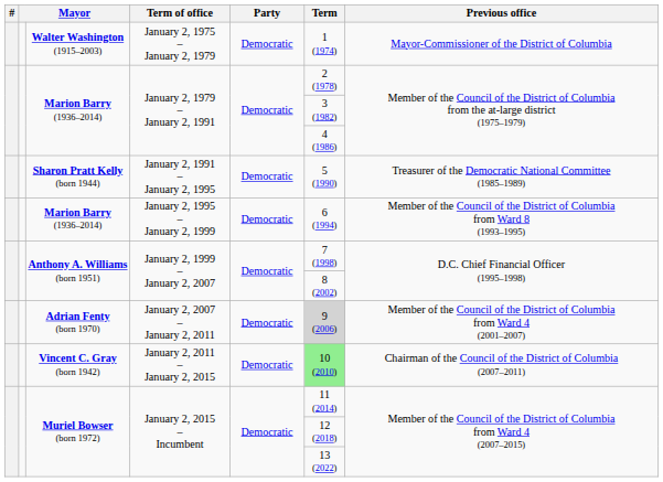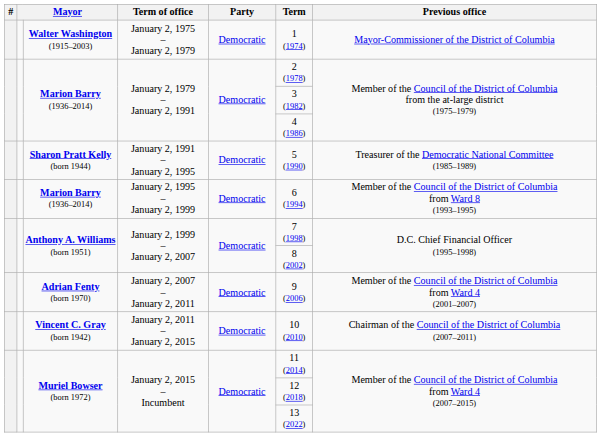January 2, 2007 – January 2, 2011 | Term: lightgrey background -> no background
January 2, 2011 – January 2, 2015 | Term: lightgreen background -> no background
